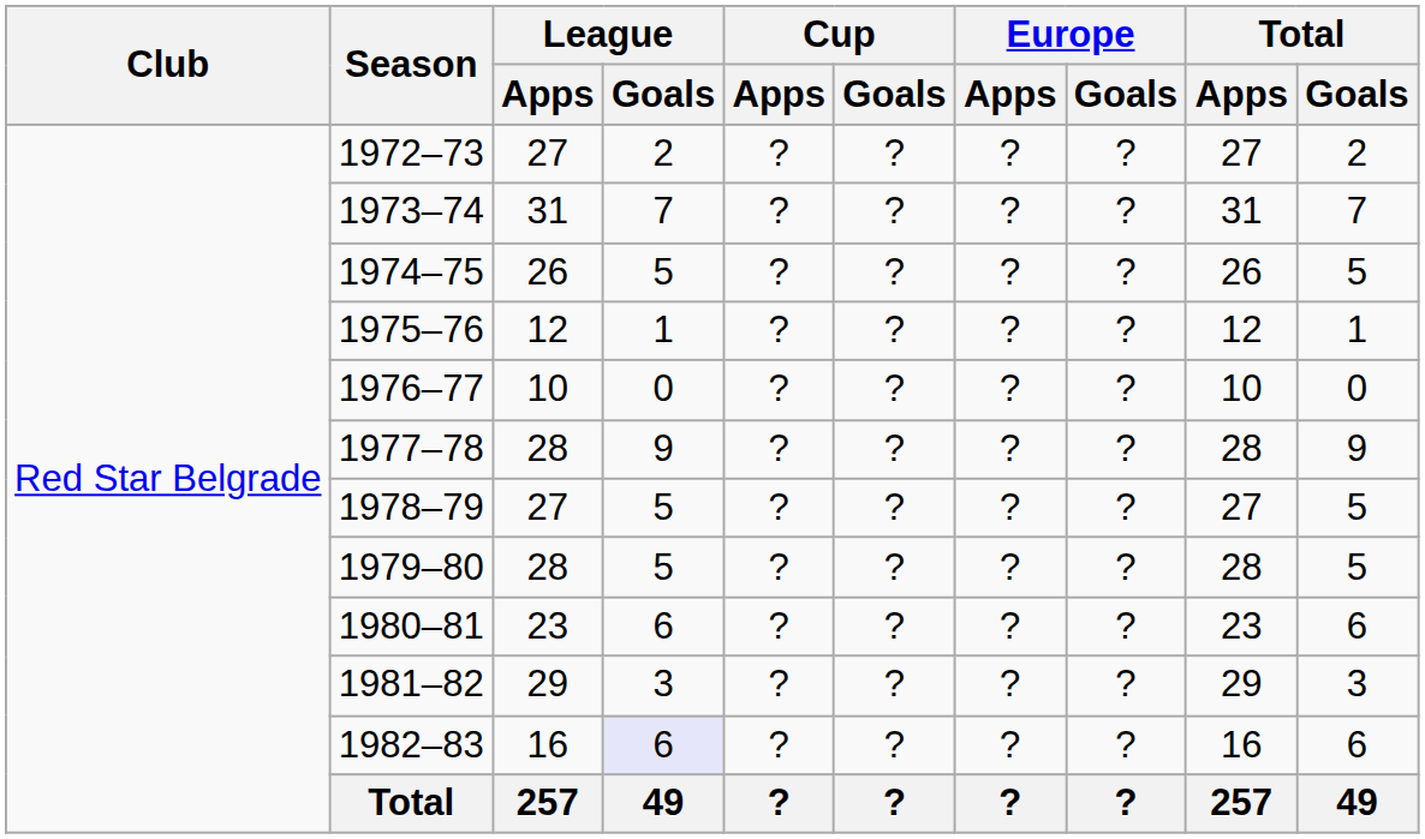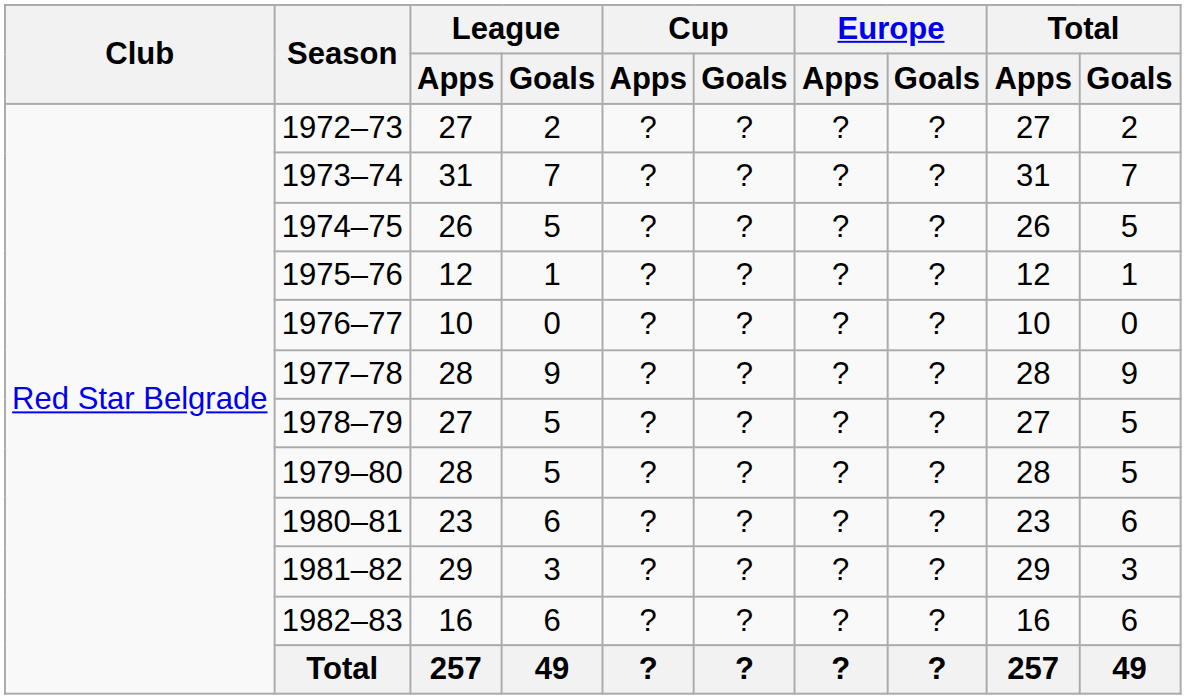1982–83 | League / Goals: lavender background -> no background
